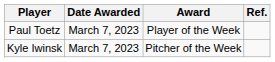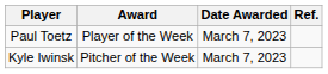columns swapped: Award <-> Date Awarded
